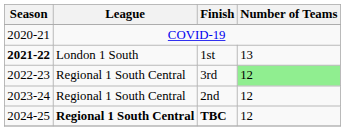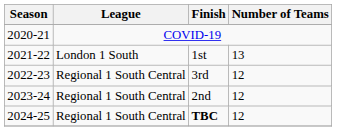1st | Season: bold -> normal
3rd | Number of Teams: lightgreen background -> no background
TBC | League: bold -> normal
